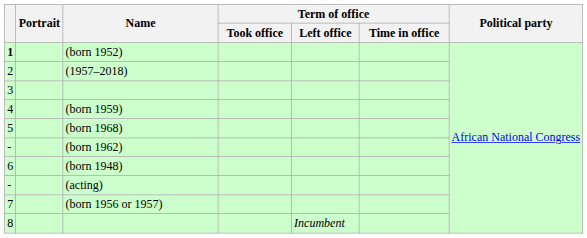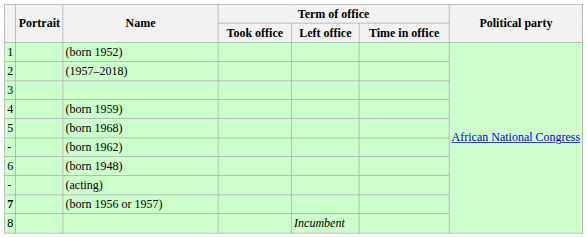(born 1952) | column 1: bold -> normal
(born 1956 or 1957) | column 1: normal -> bold
